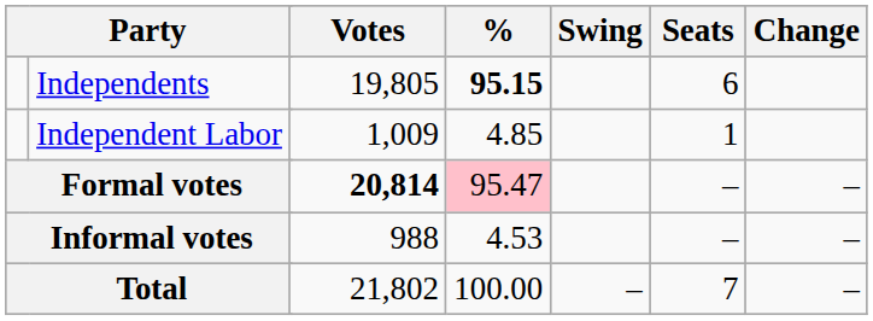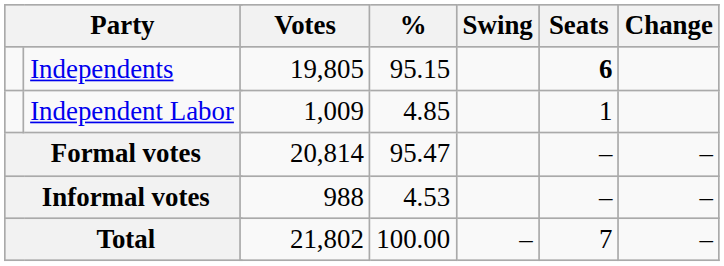Independents | %: bold -> normal
Independents | Seats: normal -> bold
Formal votes | Votes: bold -> normal
Formal votes | %: pink background -> no background
